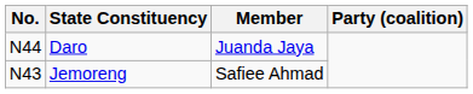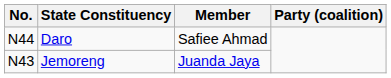Daro | Member: Juanda Jaya -> Safiee Ahmad
Jemoreng | Member: Safiee Ahmad -> Juanda Jaya
